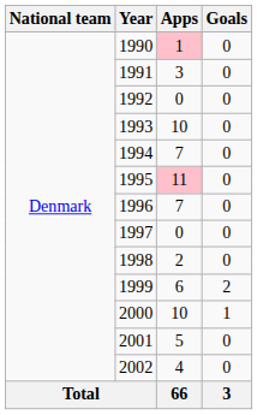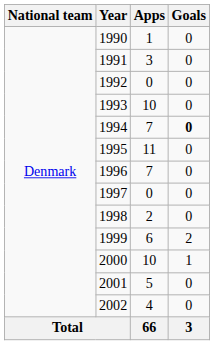1990 | Apps: pink background -> no background
1994 | Goals: normal -> bold
1995 | Apps: pink background -> no background
